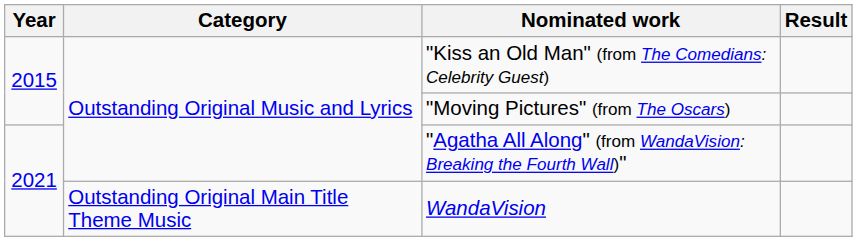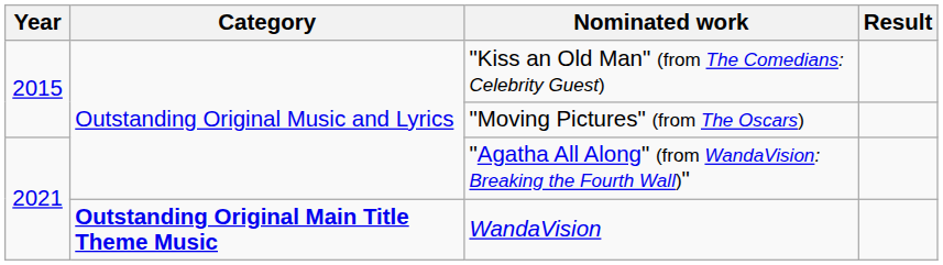WandaVision | Category: normal -> bold
